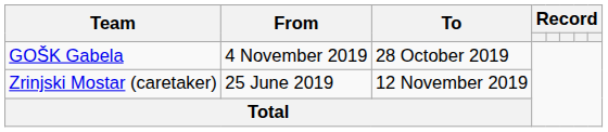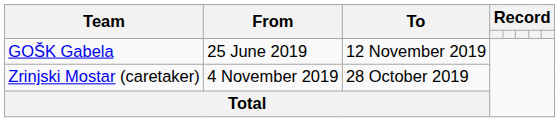GOŠK Gabela | From: 4 November 2019 -> 25 June 2019
GOŠK Gabela | To: 28 October 2019 -> 12 November 2019
Zrinjski Mostar (caretaker) | From: 25 June 2019 -> 4 November 2019
Zrinjski Mostar (caretaker) | To: 12 November 2019 -> 28 October 2019
